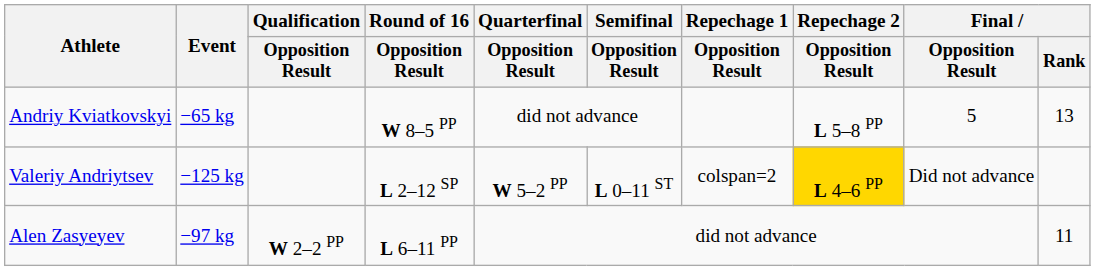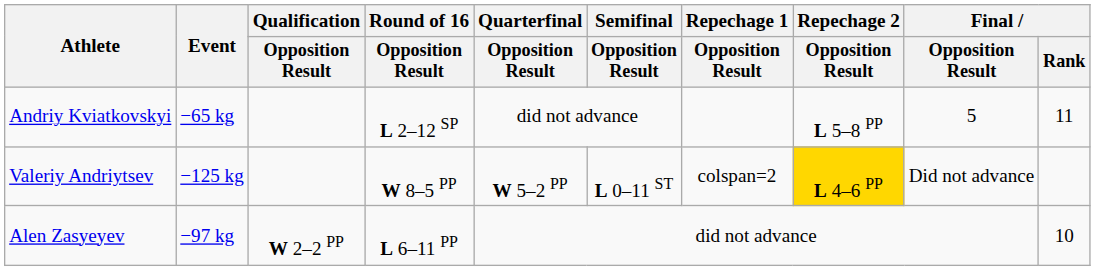Andriy Kviatkovskyi | Round of 16 / Opposition Result: W 8–5 PP -> L 2–12 SP
Andriy Kviatkovskyi | Final / Rank: 13 -> 11
Valeriy Andriytsev | Round of 16 / Opposition Result: L 2–12 SP -> W 8–5 PP
Alen Zasyeyev | Final / Rank: 11 -> 10
